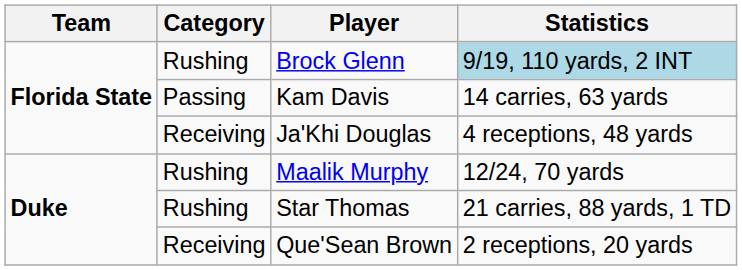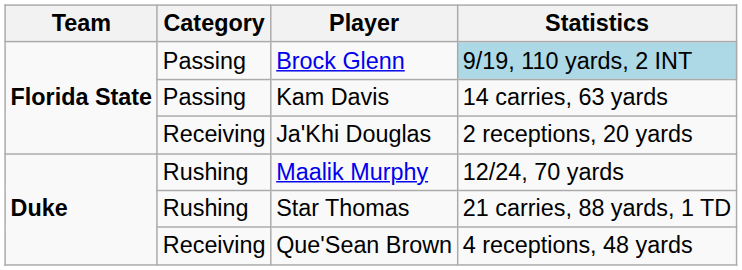Brock Glenn | Category: Rushing -> Passing
Ja'Khi Douglas | Statistics: 4 receptions, 48 yards -> 2 receptions, 20 yards
Que'Sean Brown | Statistics: 2 receptions, 20 yards -> 4 receptions, 48 yards
